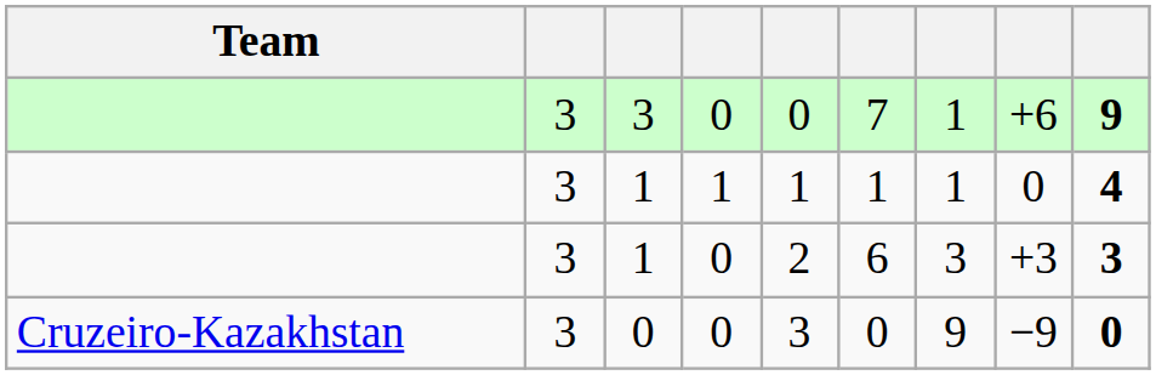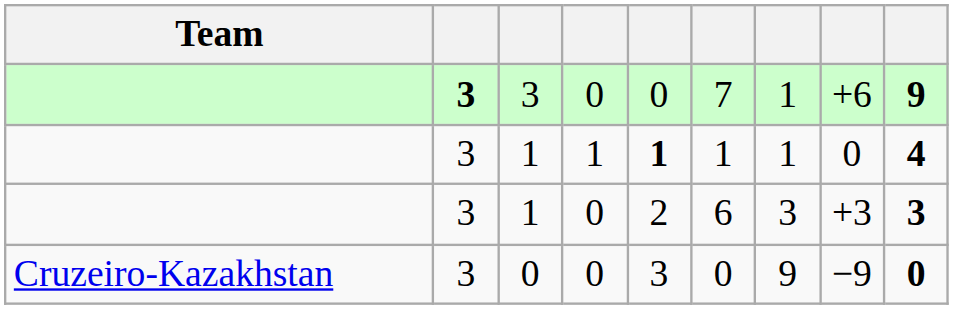row 2 | column 2: normal -> bold
row 3 | column 5: normal -> bold
